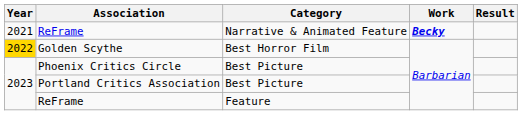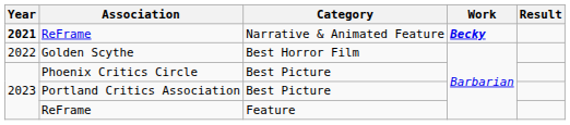ReFrame / Narrative & Animated Feature | Year: normal -> bold
Golden Scythe | Year: gold background -> no background
